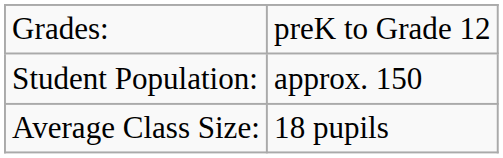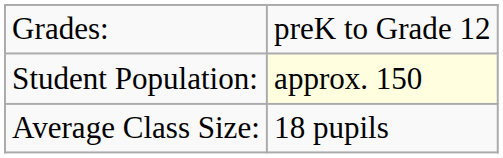Student Population: | column 2: no background -> lightyellow background
